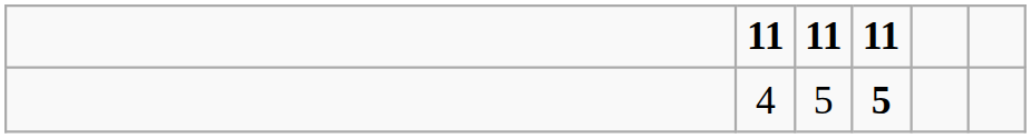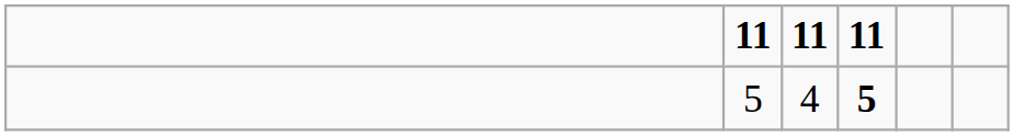row 2 | column 2: 4 -> 5
row 2 | column 3: 5 -> 4
